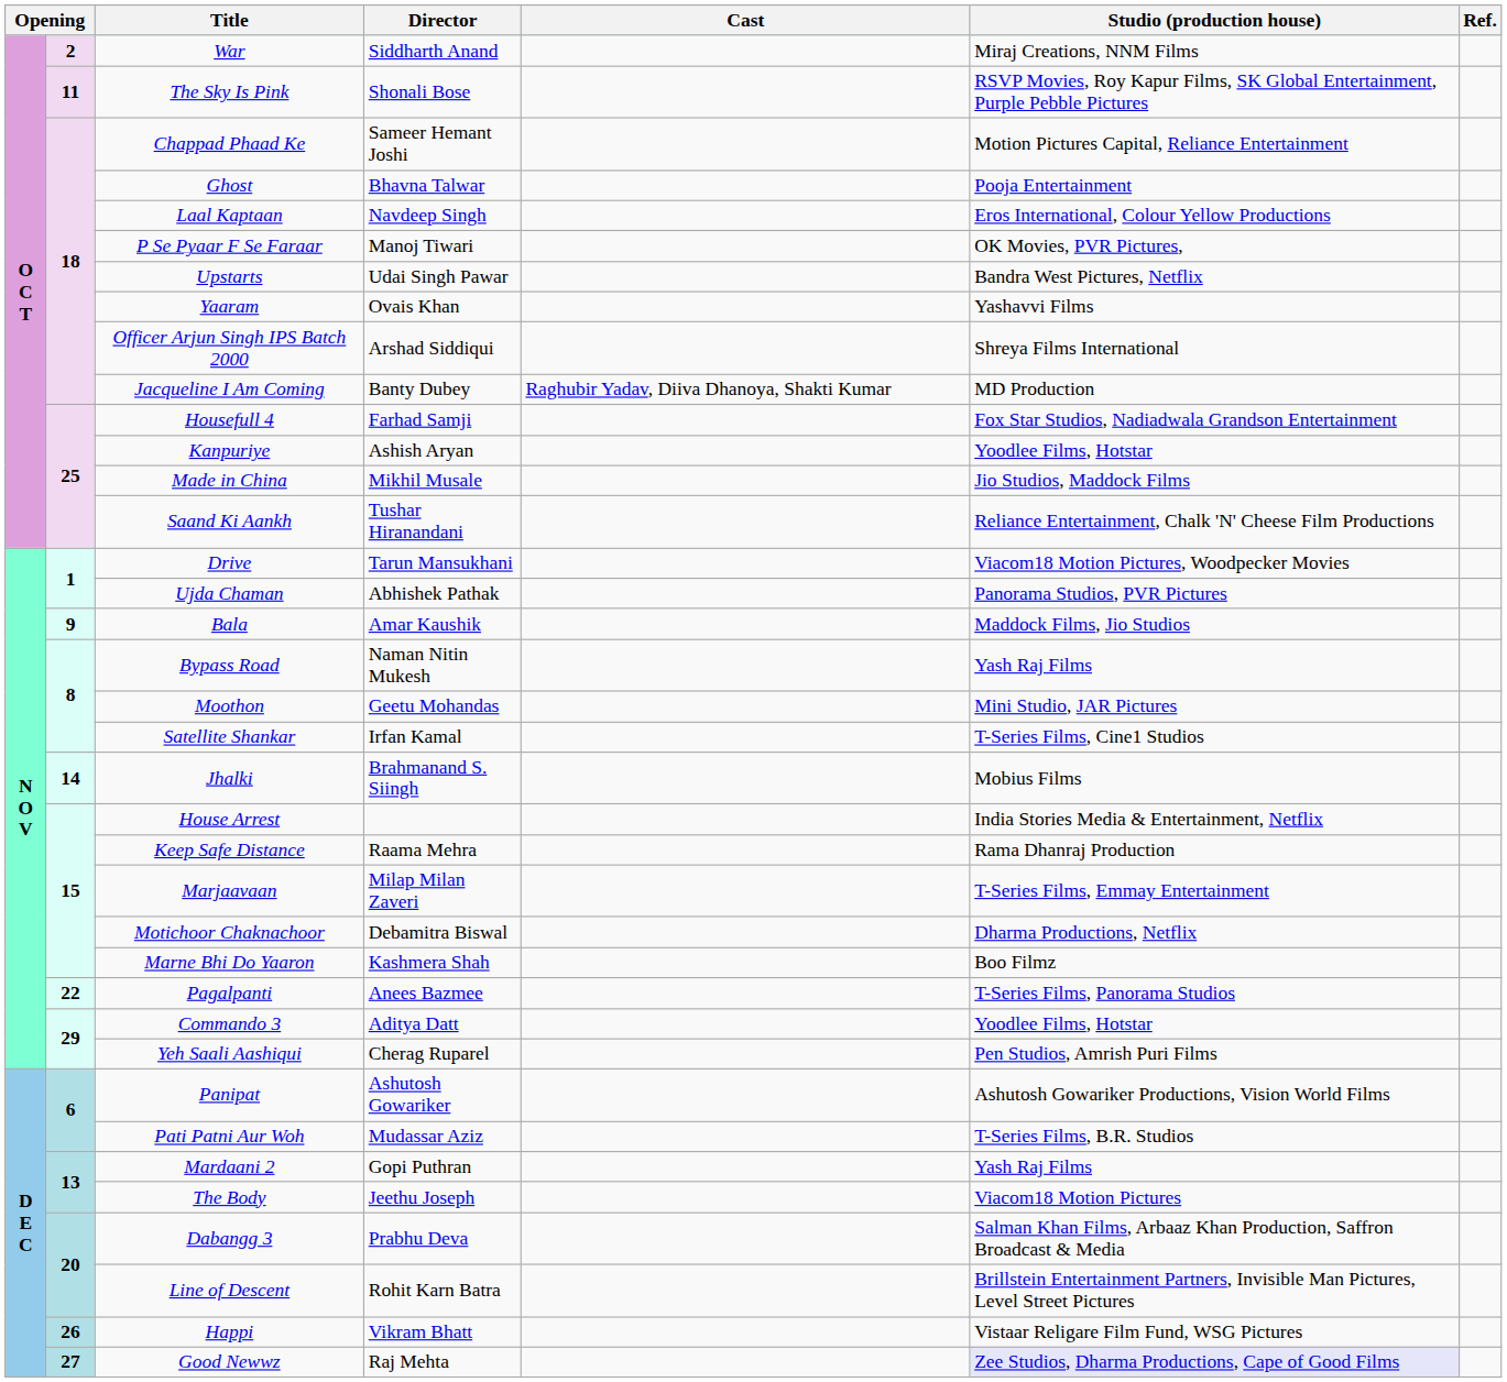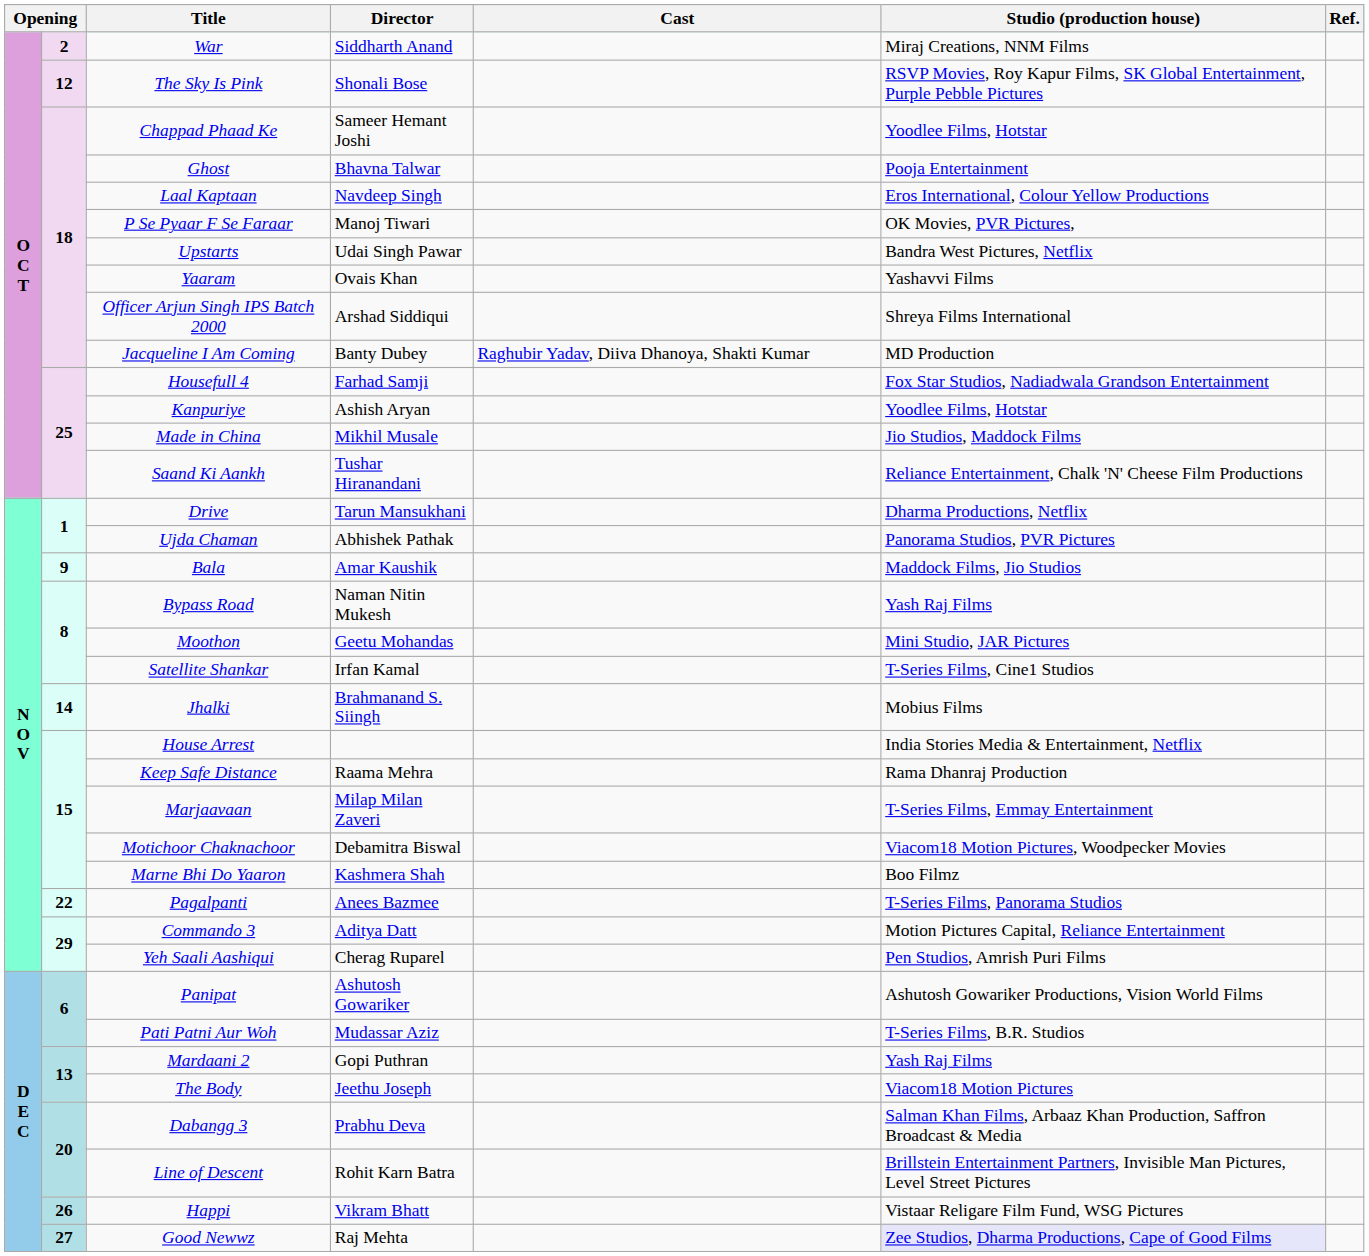The Sky Is Pink | column 2: 11 -> 12
Chappad Phaad Ke | Studio (production house): Motion Pictures Capital, Reliance Entertainment -> Yoodlee Films, Hotstar
Drive | Studio (production house): Viacom18 Motion Pictures, Woodpecker Movies -> Dharma Productions, Netflix
Motichoor Chaknachoor | Studio (production house): Dharma Productions, Netflix -> Viacom18 Motion Pictures, Woodpecker Movies
Commando 3 | Studio (production house): Yoodlee Films, Hotstar -> Motion Pictures Capital, Reliance Entertainment
